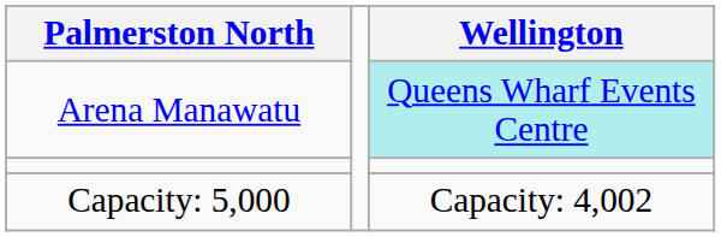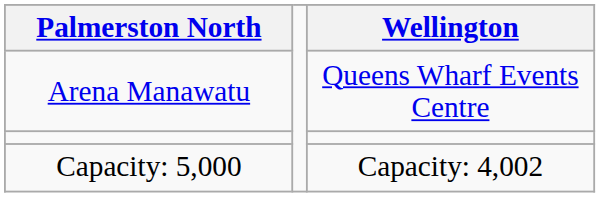Arena Manawatu | Wellington: paleturquoise background -> no background
